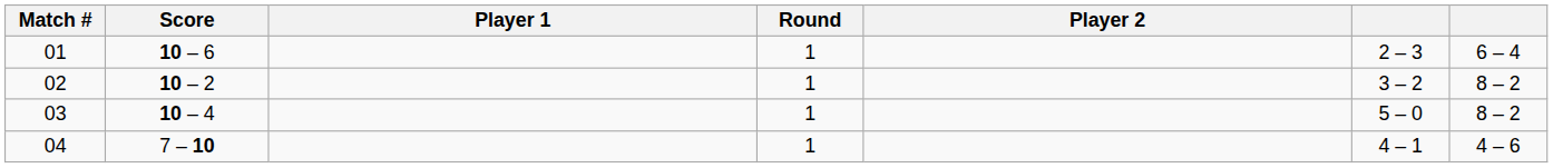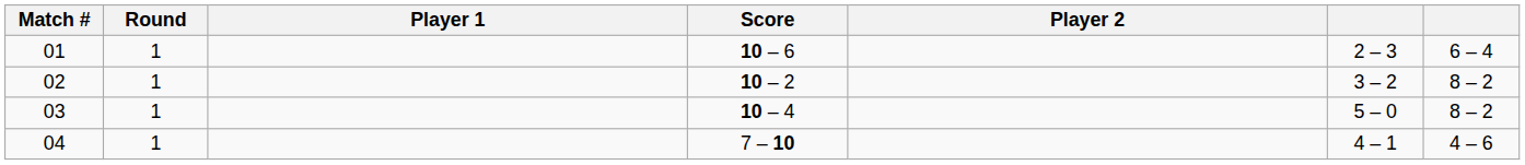columns swapped: Round <-> Score
